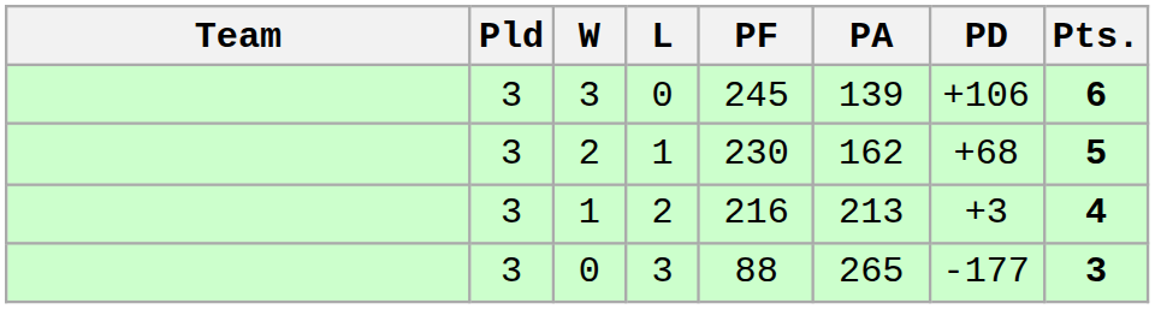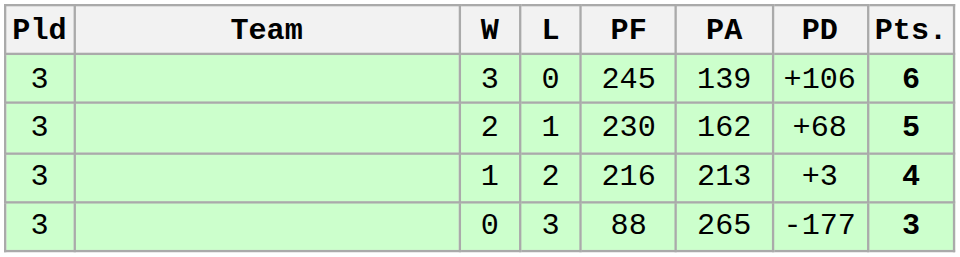columns swapped: Team <-> Pld
